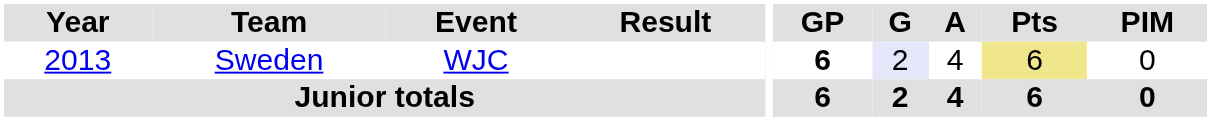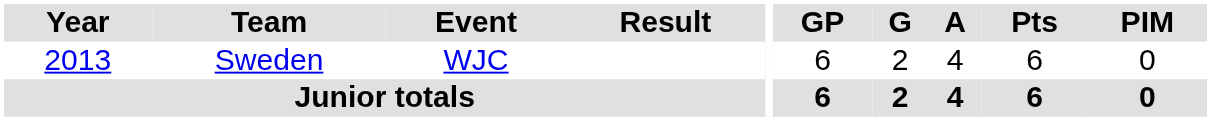Sweden | GP: bold -> normal
Sweden | G: lavender background -> no background
Sweden | Pts: khaki background -> no background
